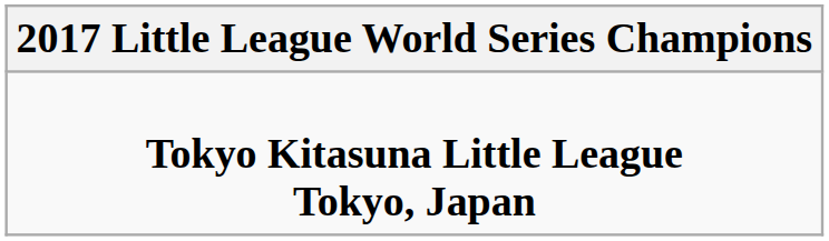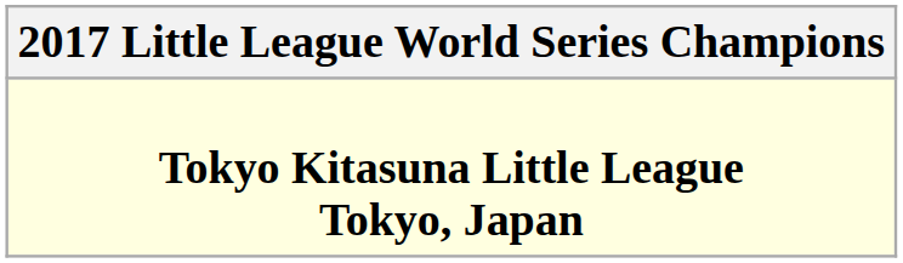row 2 | column 1: no background -> lightyellow background
